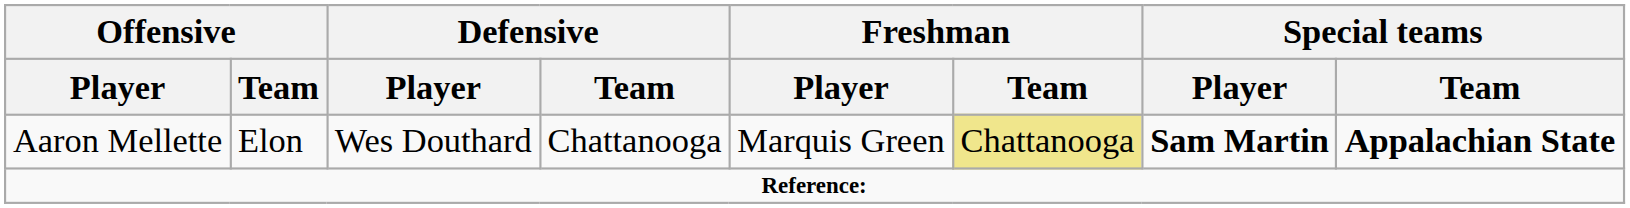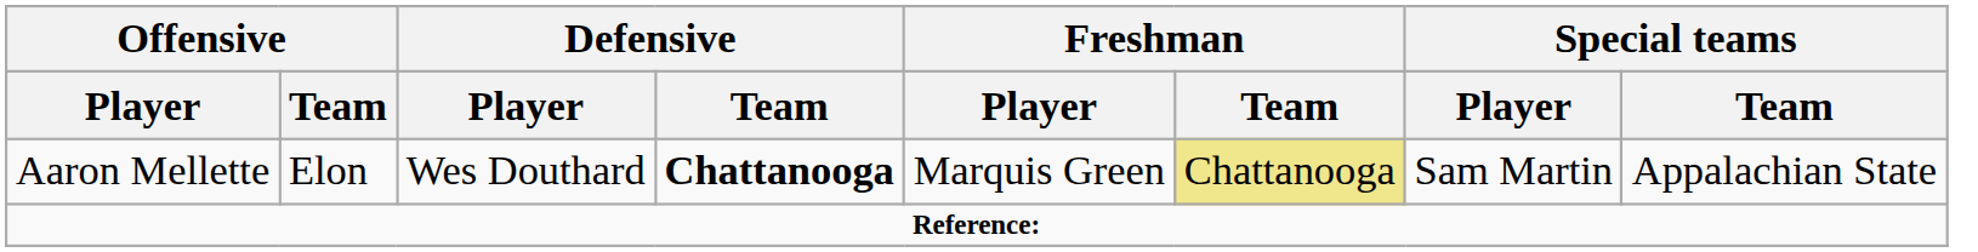Aaron Mellette | Defensive / Team: normal -> bold
Aaron Mellette | Special teams / Player: bold -> normal
Aaron Mellette | Special teams / Team: bold -> normal
